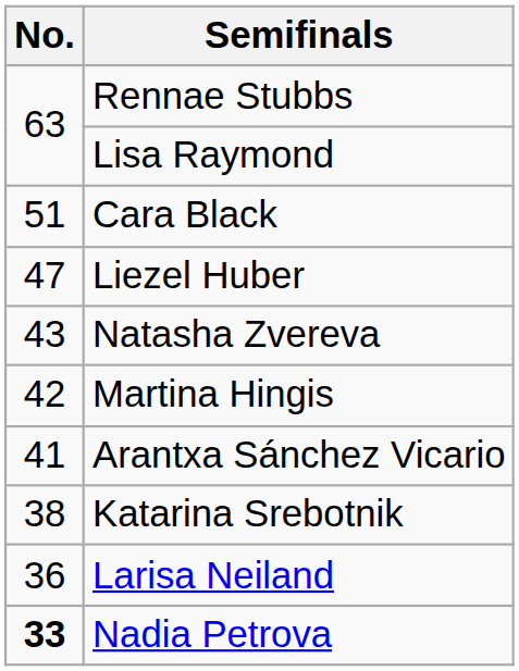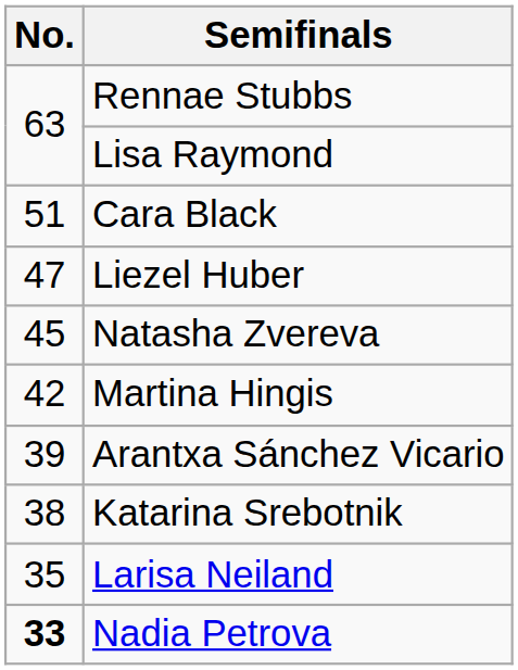Natasha Zvereva | No.: 43 -> 45
Arantxa Sánchez Vicario | No.: 41 -> 39
Larisa Neiland | No.: 36 -> 35
